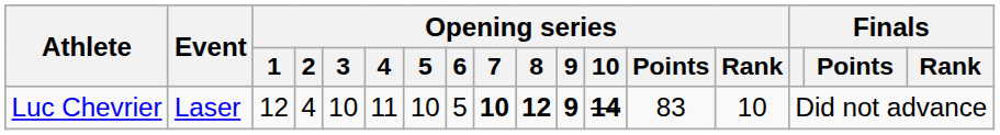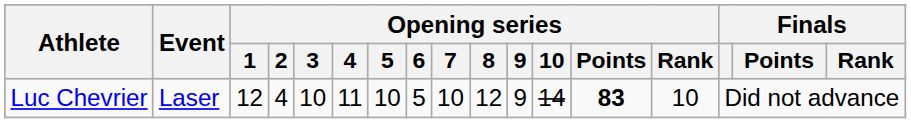Luc Chevrier | Opening series / 7: bold -> normal
Luc Chevrier | Opening series / 8: bold -> normal
Luc Chevrier | Opening series / 9: bold -> normal
Luc Chevrier | Opening series / 10: bold -> normal
Luc Chevrier | Opening series / Points: normal -> bold
